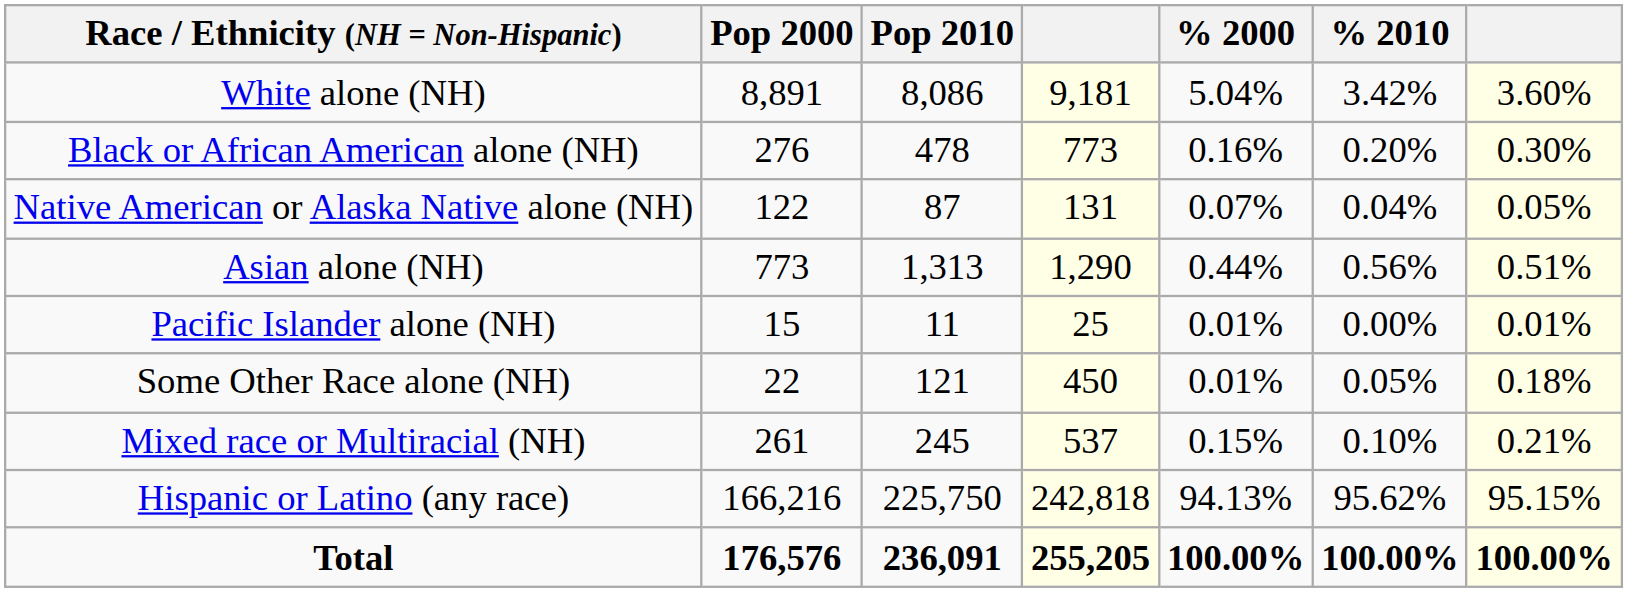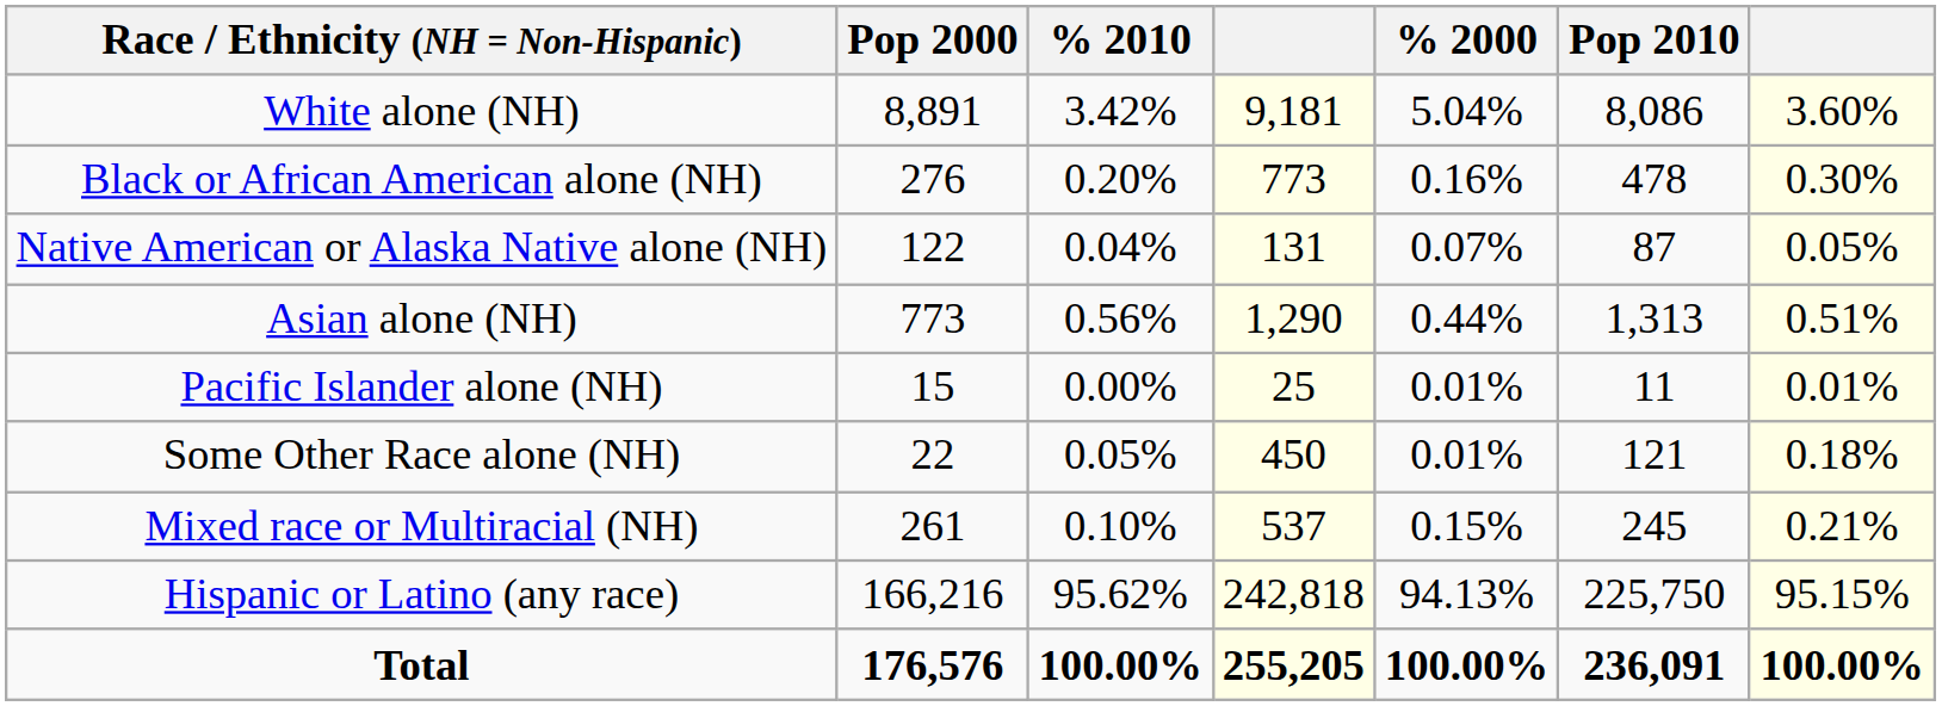columns swapped: Pop 2010 <-> % 2010
